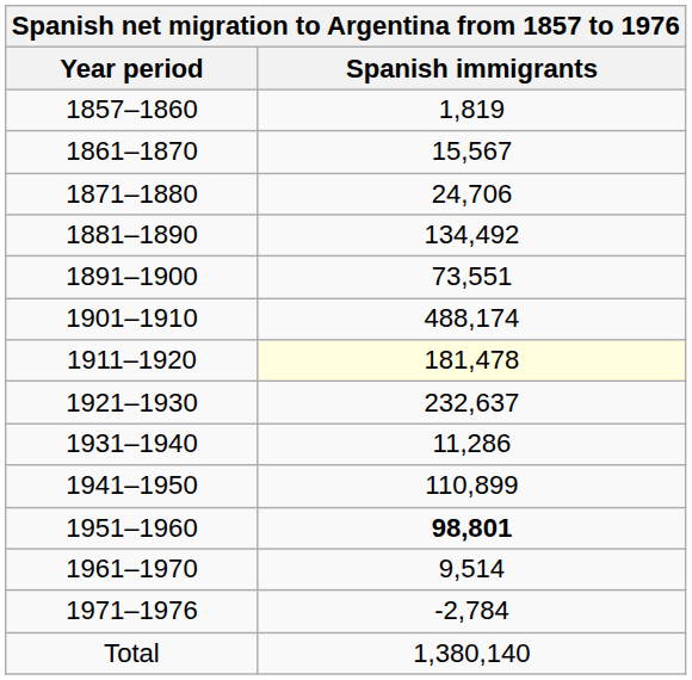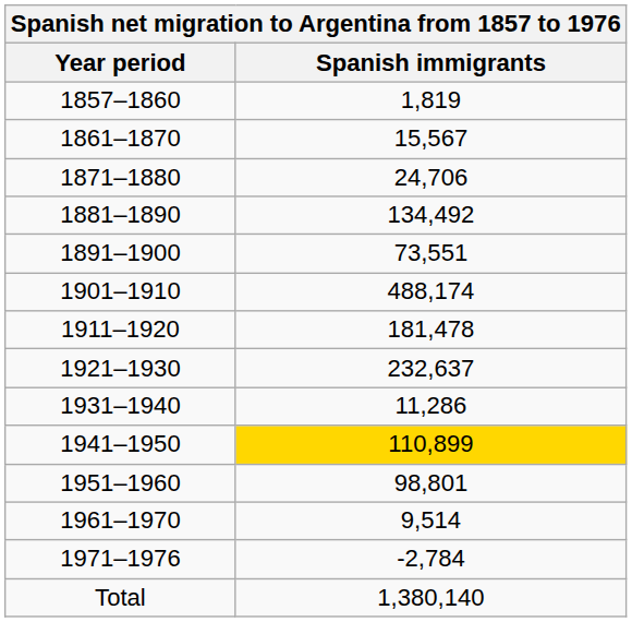1911–1920 | Spanish immigrants: lightyellow background -> no background
1941–1950 | Spanish immigrants: no background -> gold background
1951–1960 | Spanish immigrants: bold -> normal
